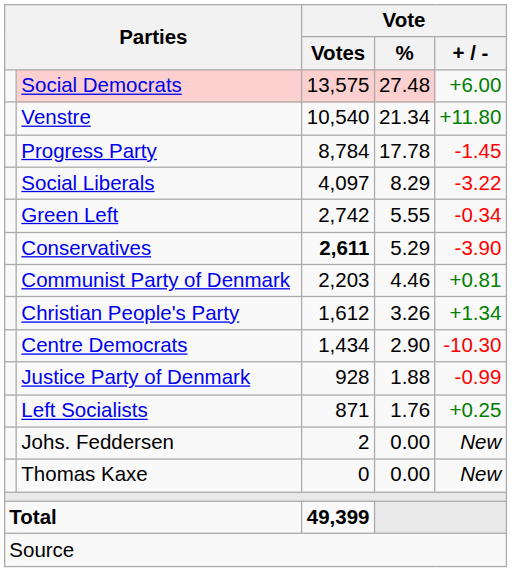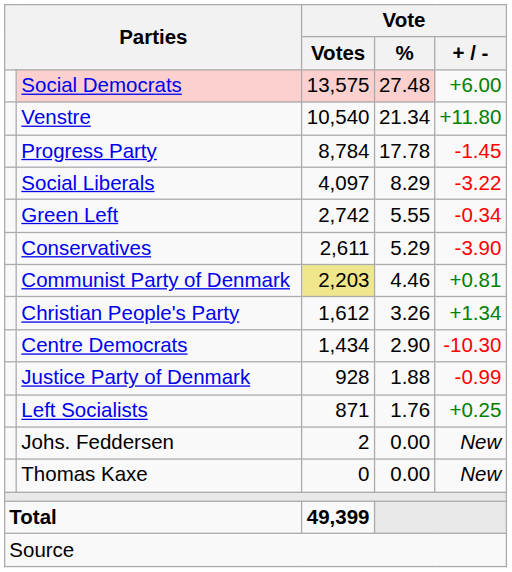Conservatives | Vote / Votes: bold -> normal
Communist Party of Denmark | Vote / Votes: no background -> khaki background
